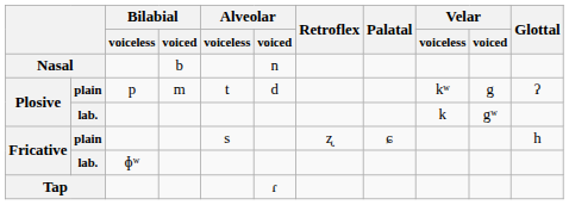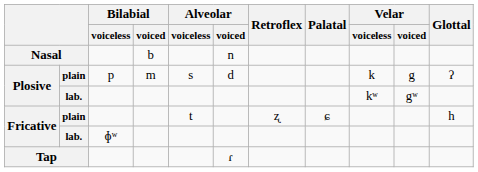Plosive / plain | Alveolar / voiceless: t -> s
Plosive / plain | Velar / voiceless: kʷ -> k
Plosive / lab. | Velar / voiceless: k -> kʷ
Fricative / plain | Alveolar / voiceless: s -> t
